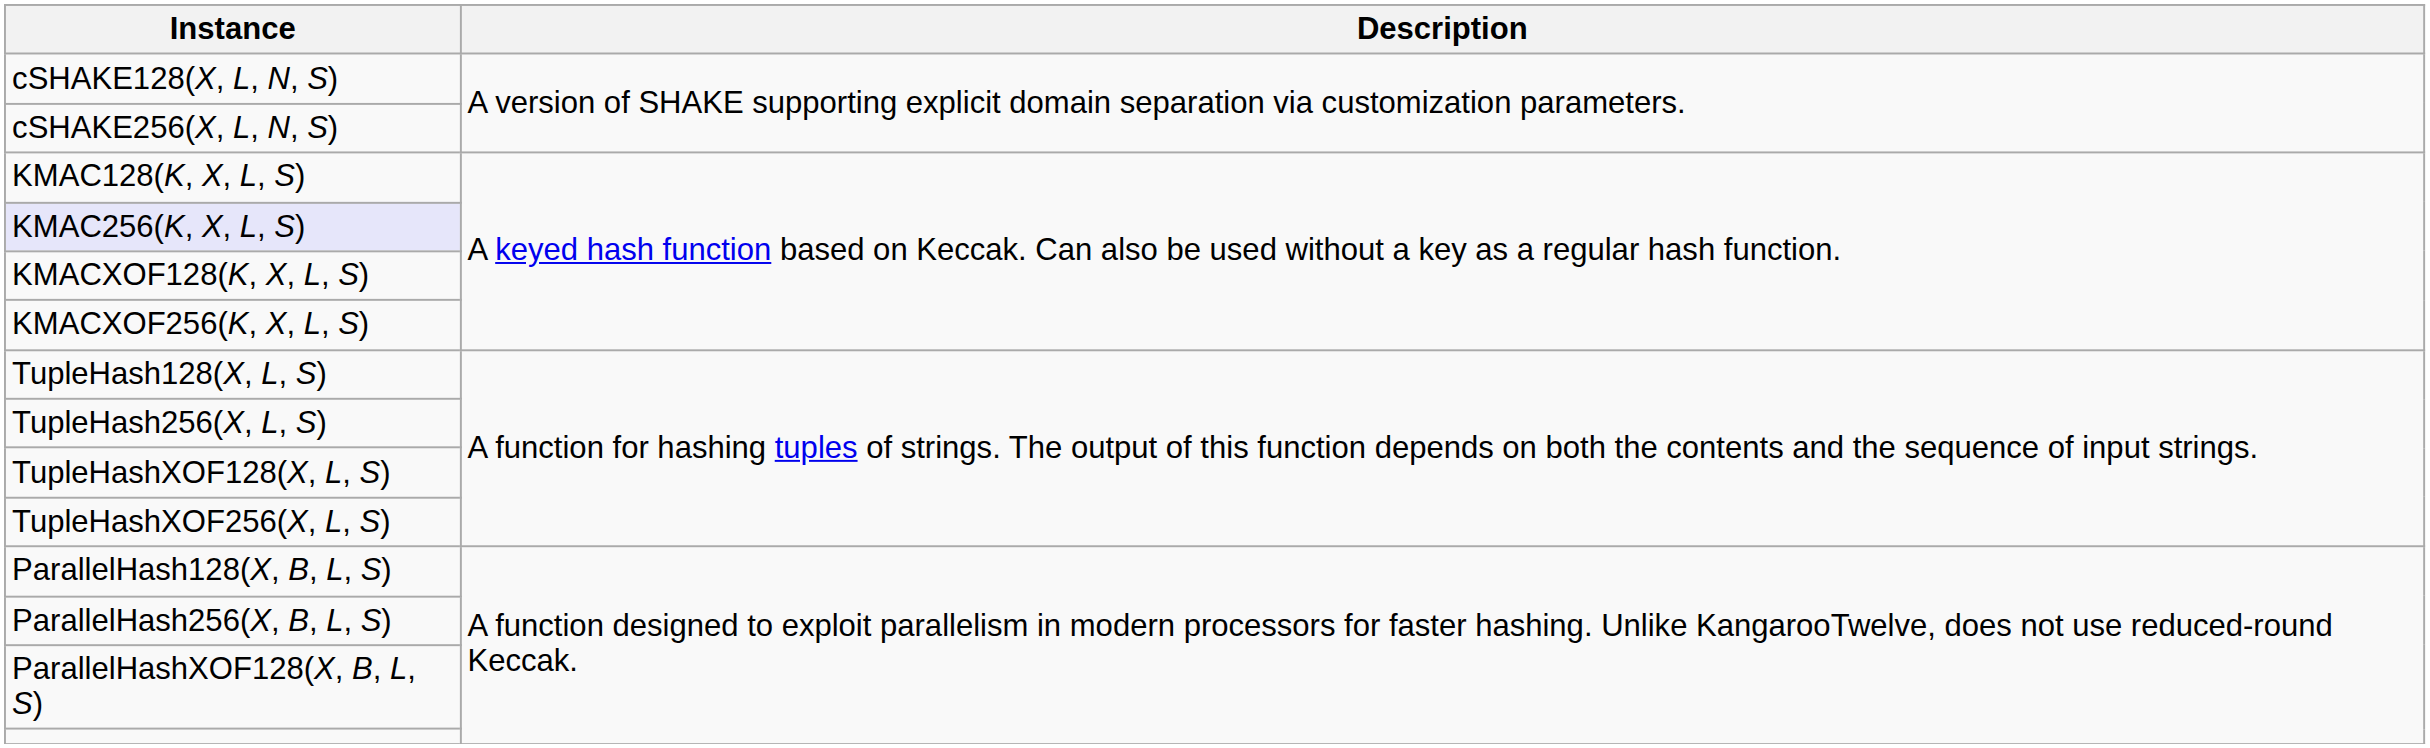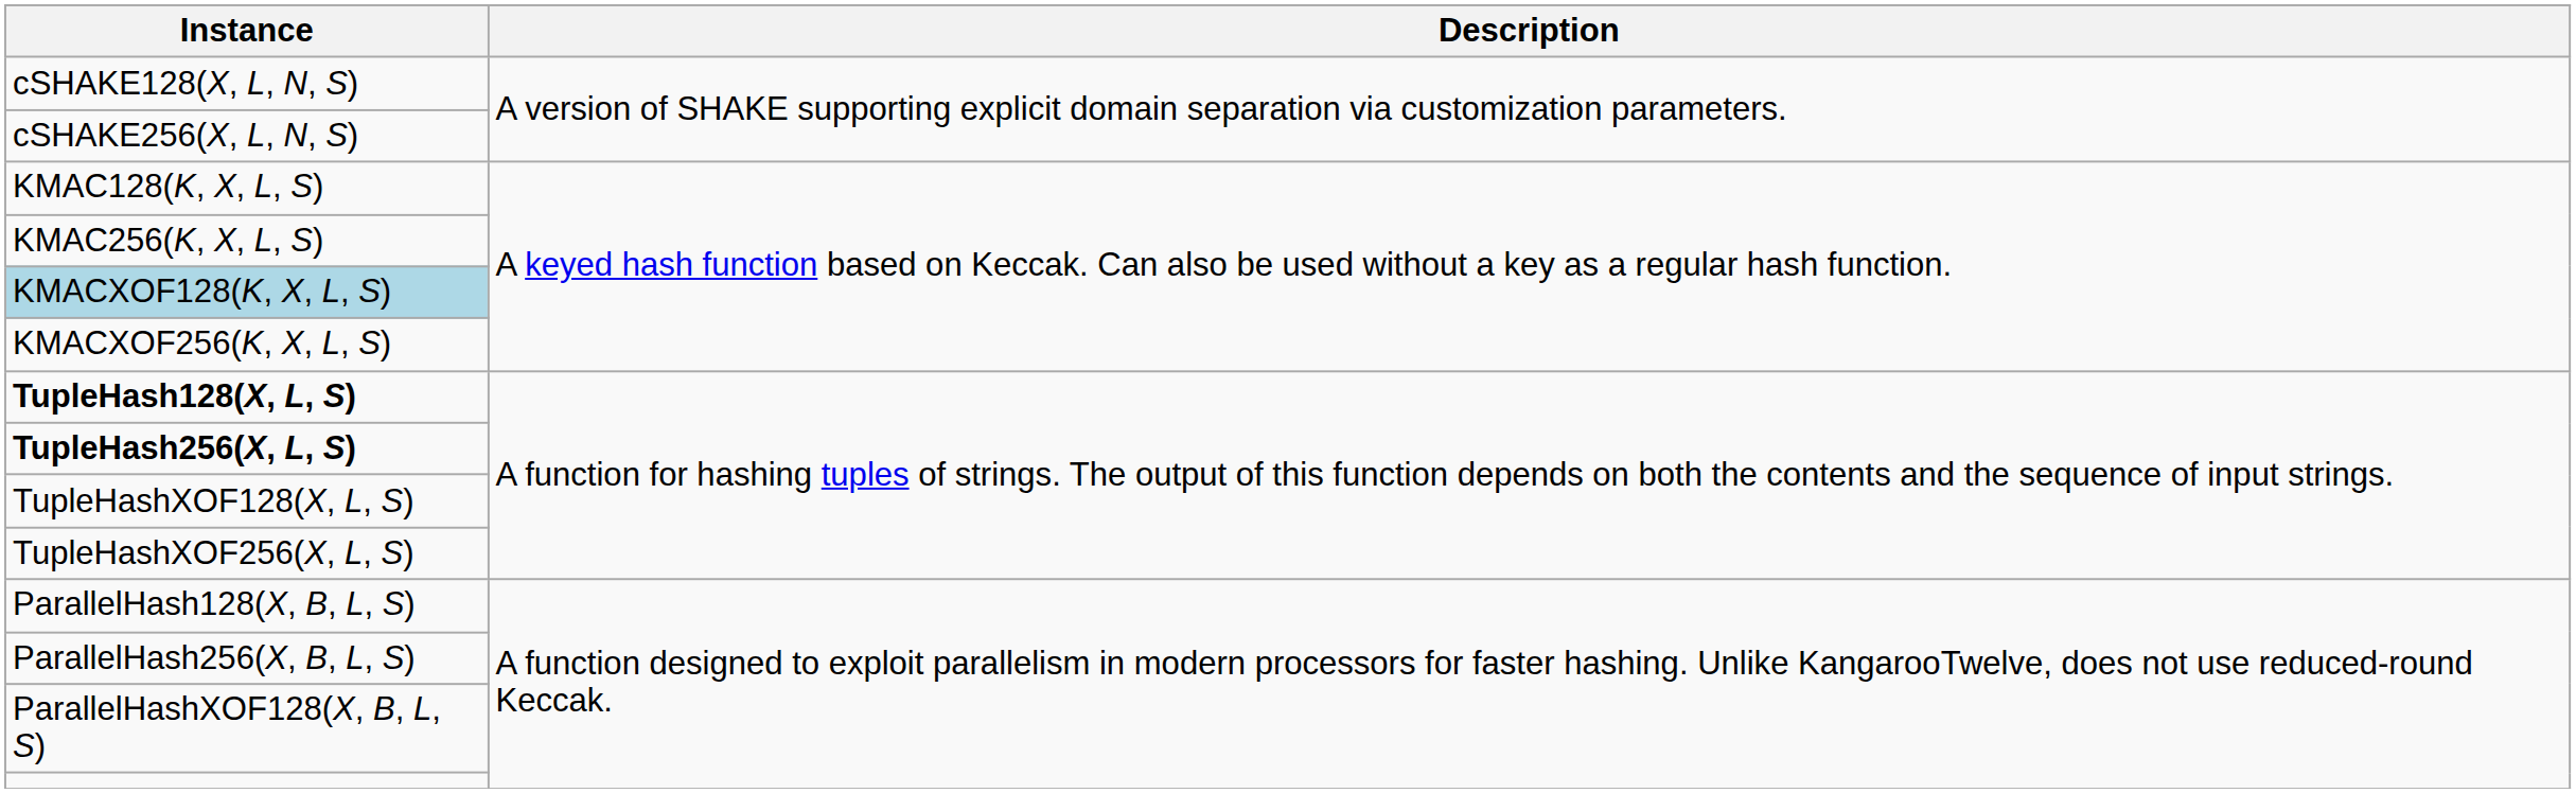KMAC256(K, X, L, S) | Instance: lavender background -> no background
KMACXOF128(K, X, L, S) | Instance: no background -> lightblue background
TupleHash128(X, L, S) | Instance: normal -> bold
TupleHash256(X, L, S) | Instance: normal -> bold
